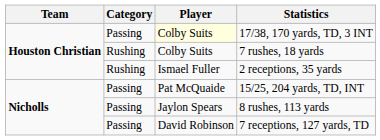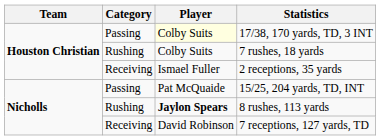2 receptions, 35 yards | Category: Rushing -> Receiving
8 rushes, 113 yards | Category: Passing -> Rushing
8 rushes, 113 yards | Player: normal -> bold
7 receptions, 127 yards, TD | Category: Passing -> Receiving
